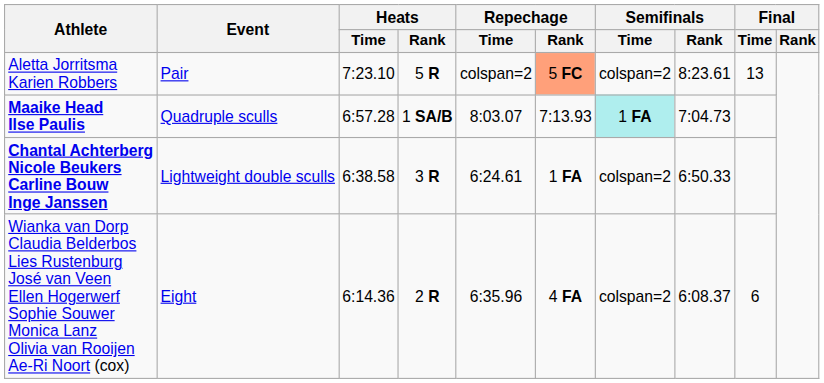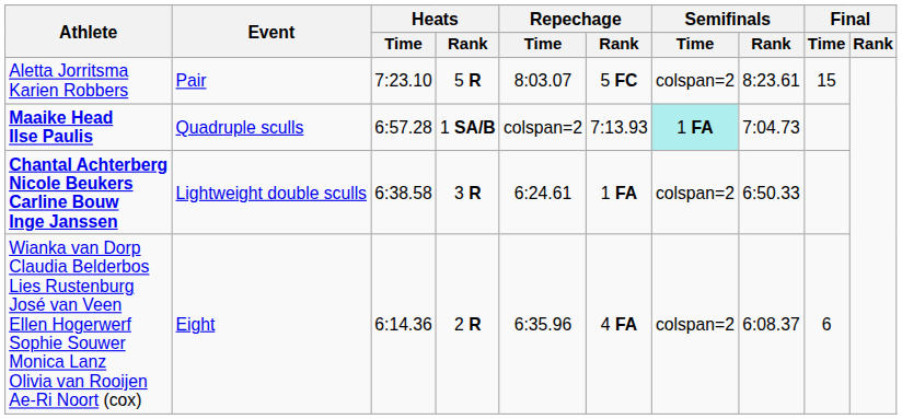Aletta Jorritsma Karien Robbers | Repechage / Time: colspan=2 -> 8:03.07
Aletta Jorritsma Karien Robbers | Repechage / Rank: lightsalmon background -> no background
Aletta Jorritsma Karien Robbers | Final / Time: 13 -> 15
Maaike Head Ilse Paulis | Repechage / Time: 8:03.07 -> colspan=2
